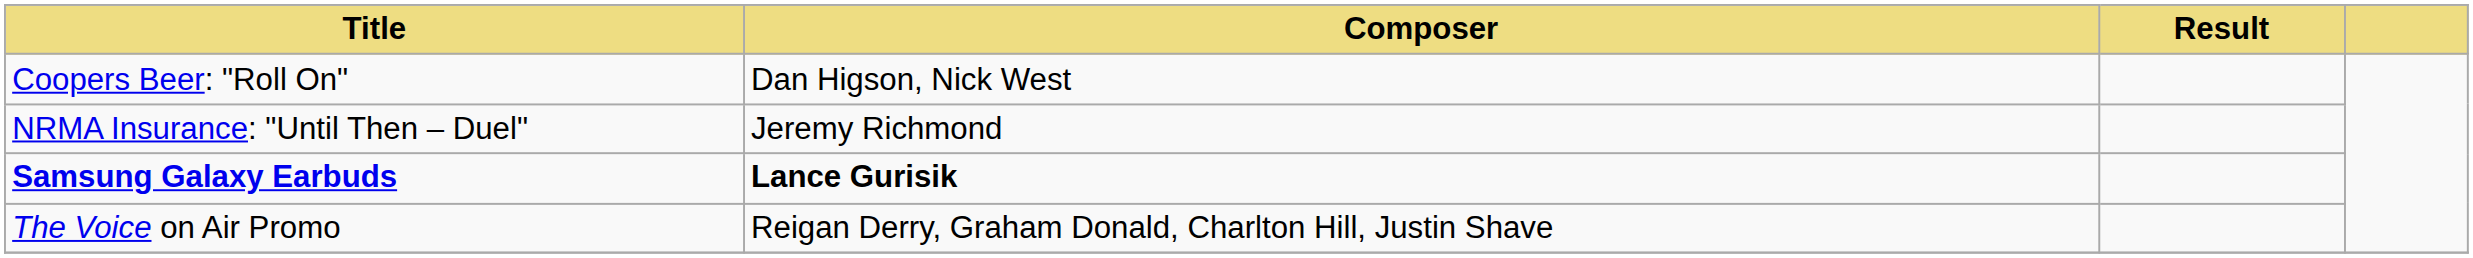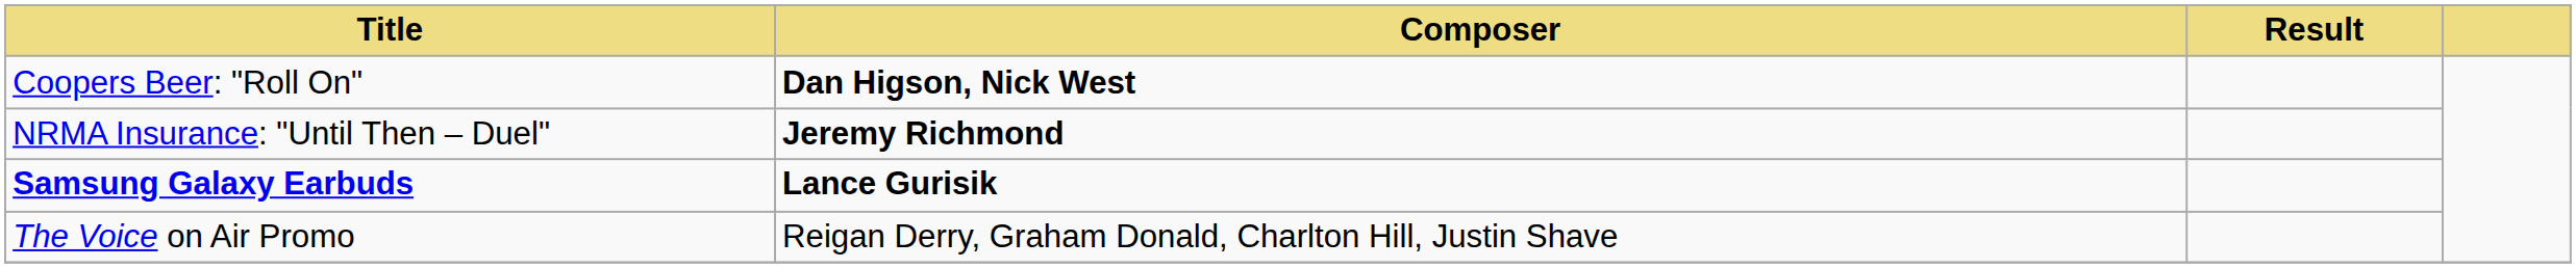Coopers Beer: "Roll On" | Composer: normal -> bold
NRMA Insurance: "Until Then – Duel" | Composer: normal -> bold
